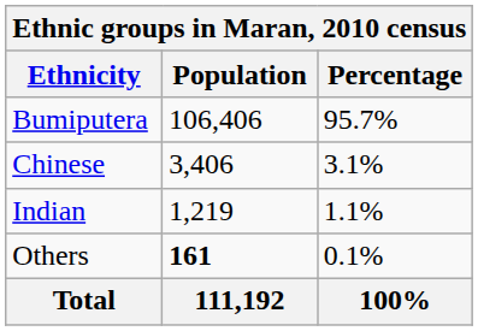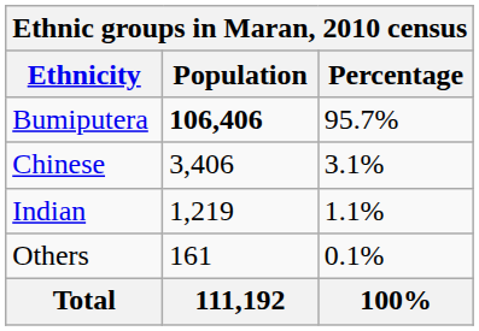Bumiputera | Population: normal -> bold
Others | Population: bold -> normal
